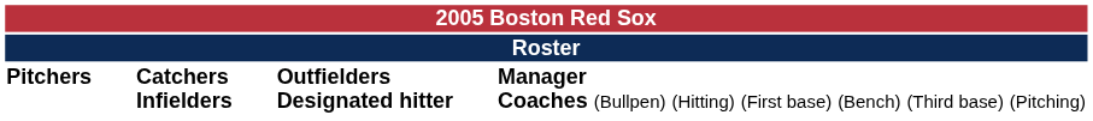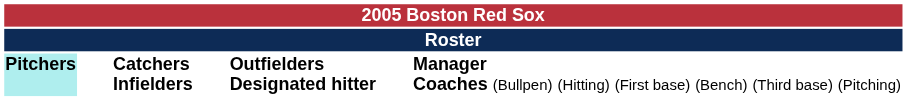Pitchers | column 1: no background -> paleturquoise background
